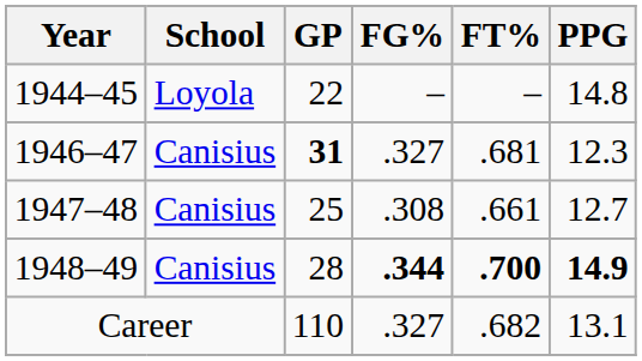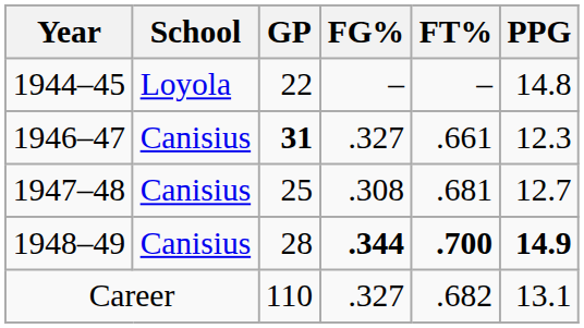1946–47 | FT%: .681 -> .661
1947–48 | FT%: .661 -> .681
